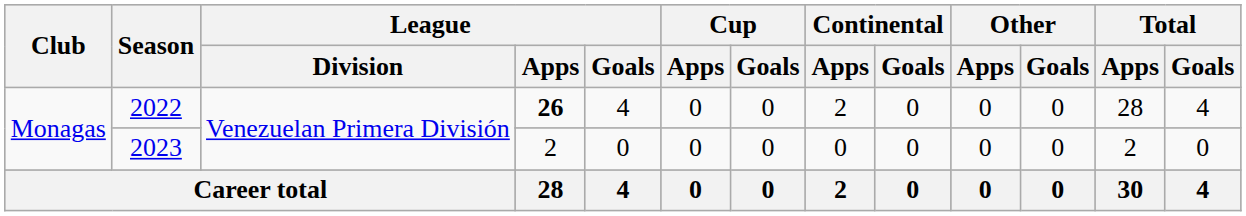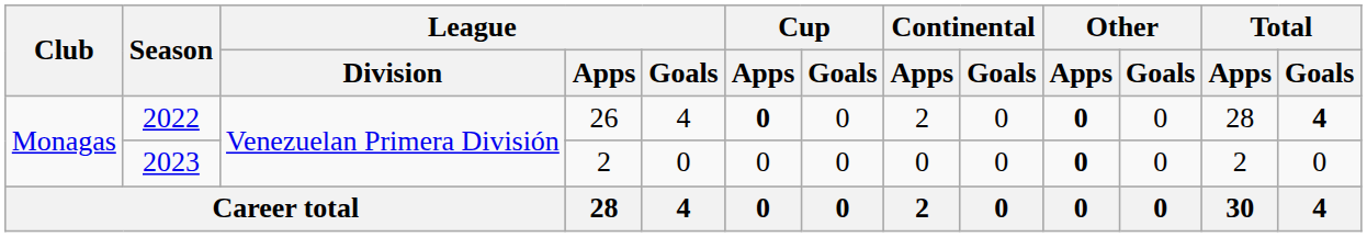2022 | League / Apps: bold -> normal
2022 | Cup / Apps: normal -> bold
2022 | Other / Apps: normal -> bold
2022 | Total / Goals: normal -> bold
2023 | Other / Apps: normal -> bold
